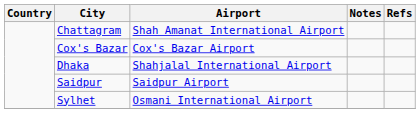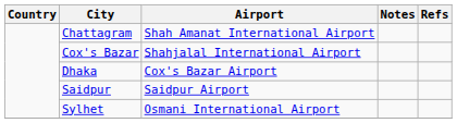Cox's Bazar | Airport: Cox's Bazar Airport -> Shahjalal International Airport
Dhaka | Airport: Shahjalal International Airport -> Cox's Bazar Airport
